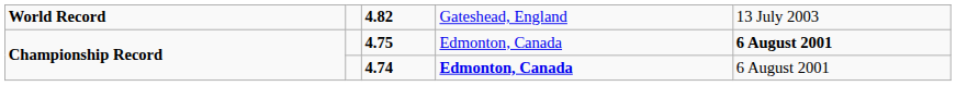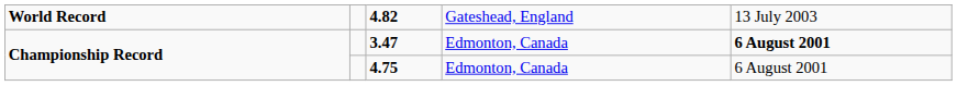row 2 | column 3: 4.75 -> 3.47
row 3 | column 3: 4.74 -> 4.75
row 3 | column 4: bold -> normal
